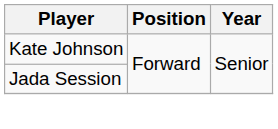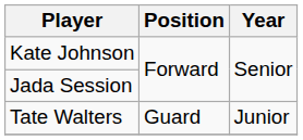+ row: Tate Walters | Guard | Junior
